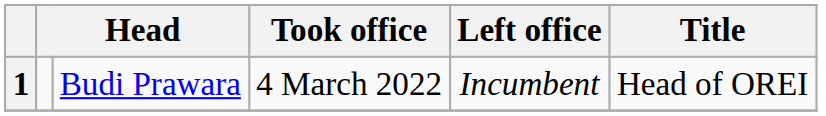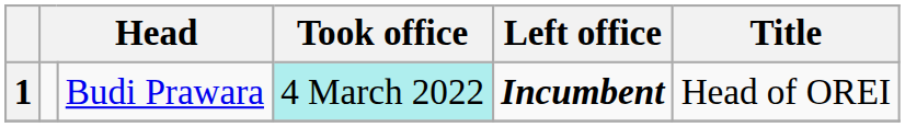1 | Took office: no background -> paleturquoise background
1 | Left office: normal -> bold
